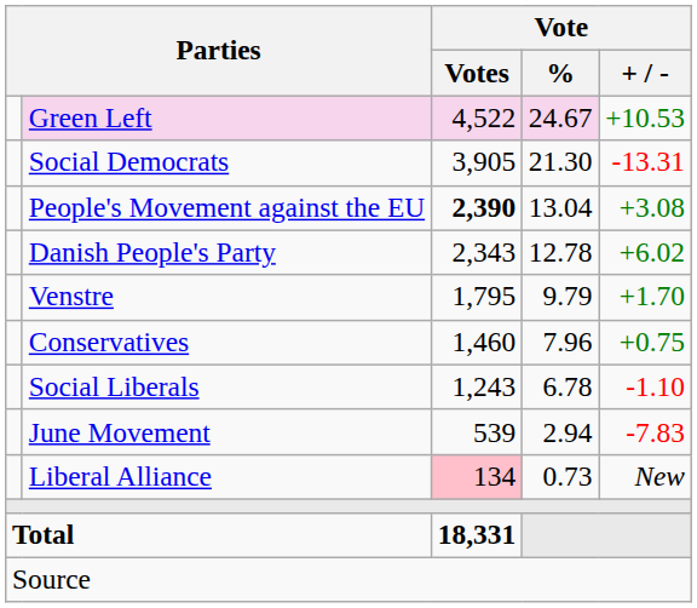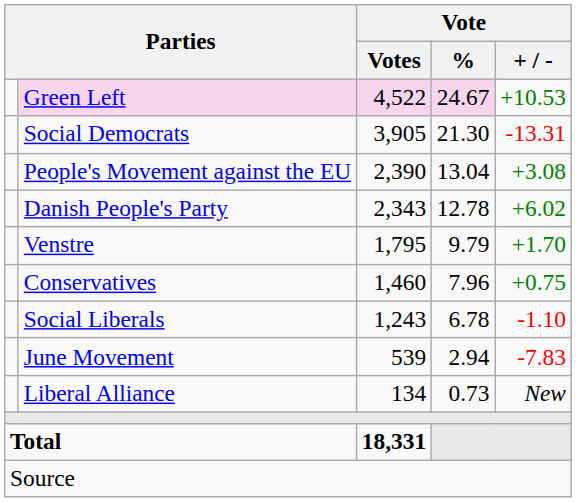People's Movement against the EU | Vote / Votes: bold -> normal
Liberal Alliance | Vote / Votes: pink background -> no background
